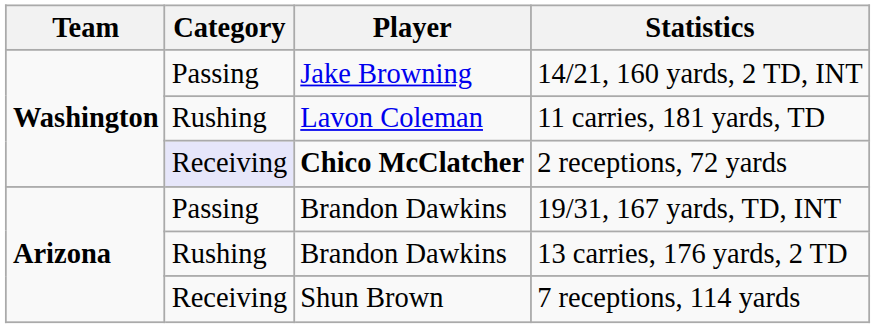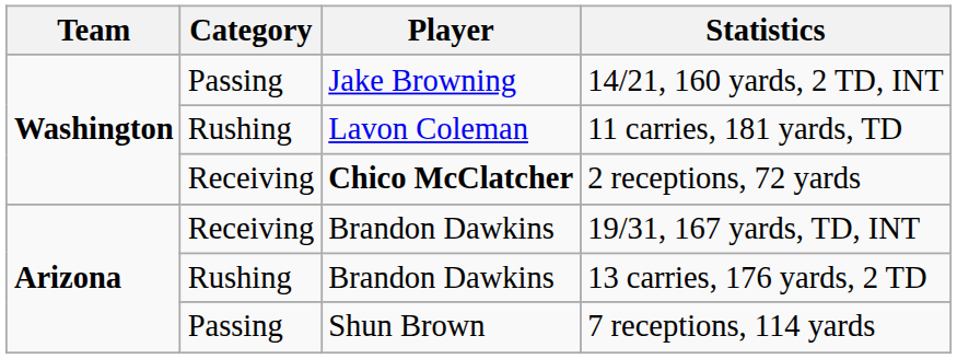2 receptions, 72 yards | Category: lavender background -> no background
19/31, 167 yards, TD, INT | Category: Passing -> Receiving
7 receptions, 114 yards | Category: Receiving -> Passing
